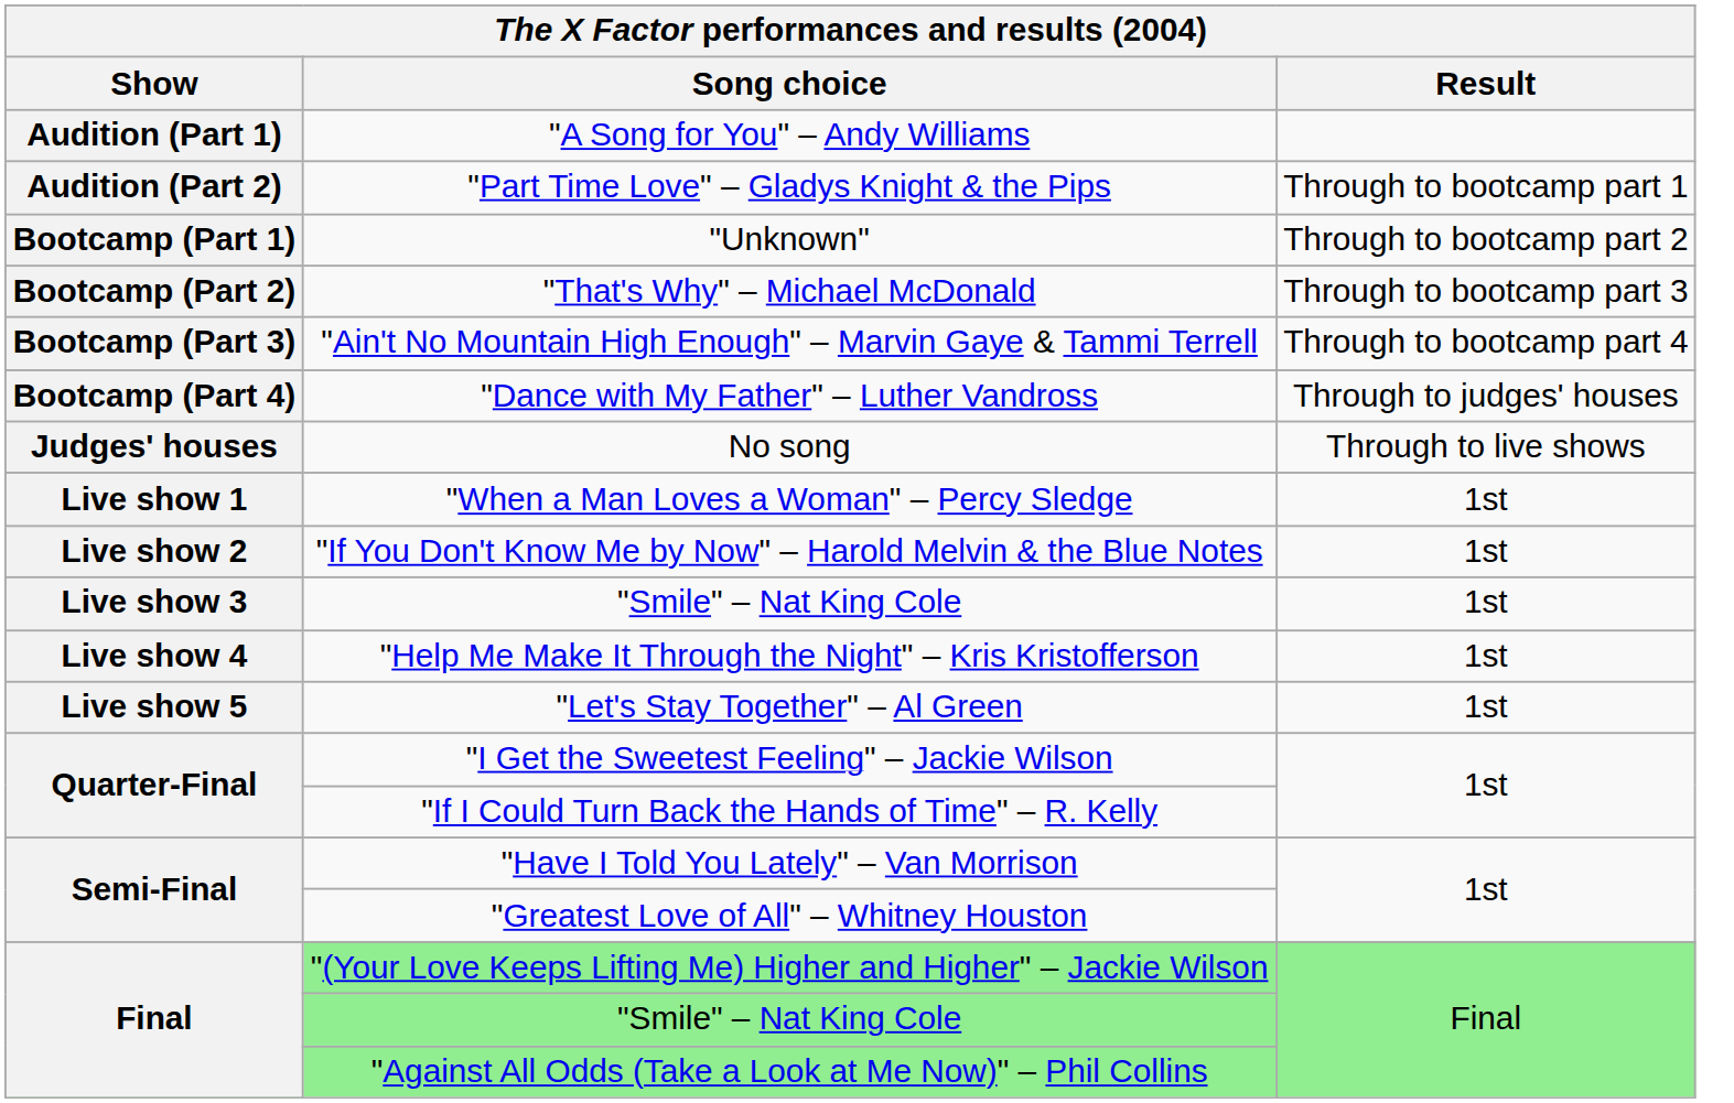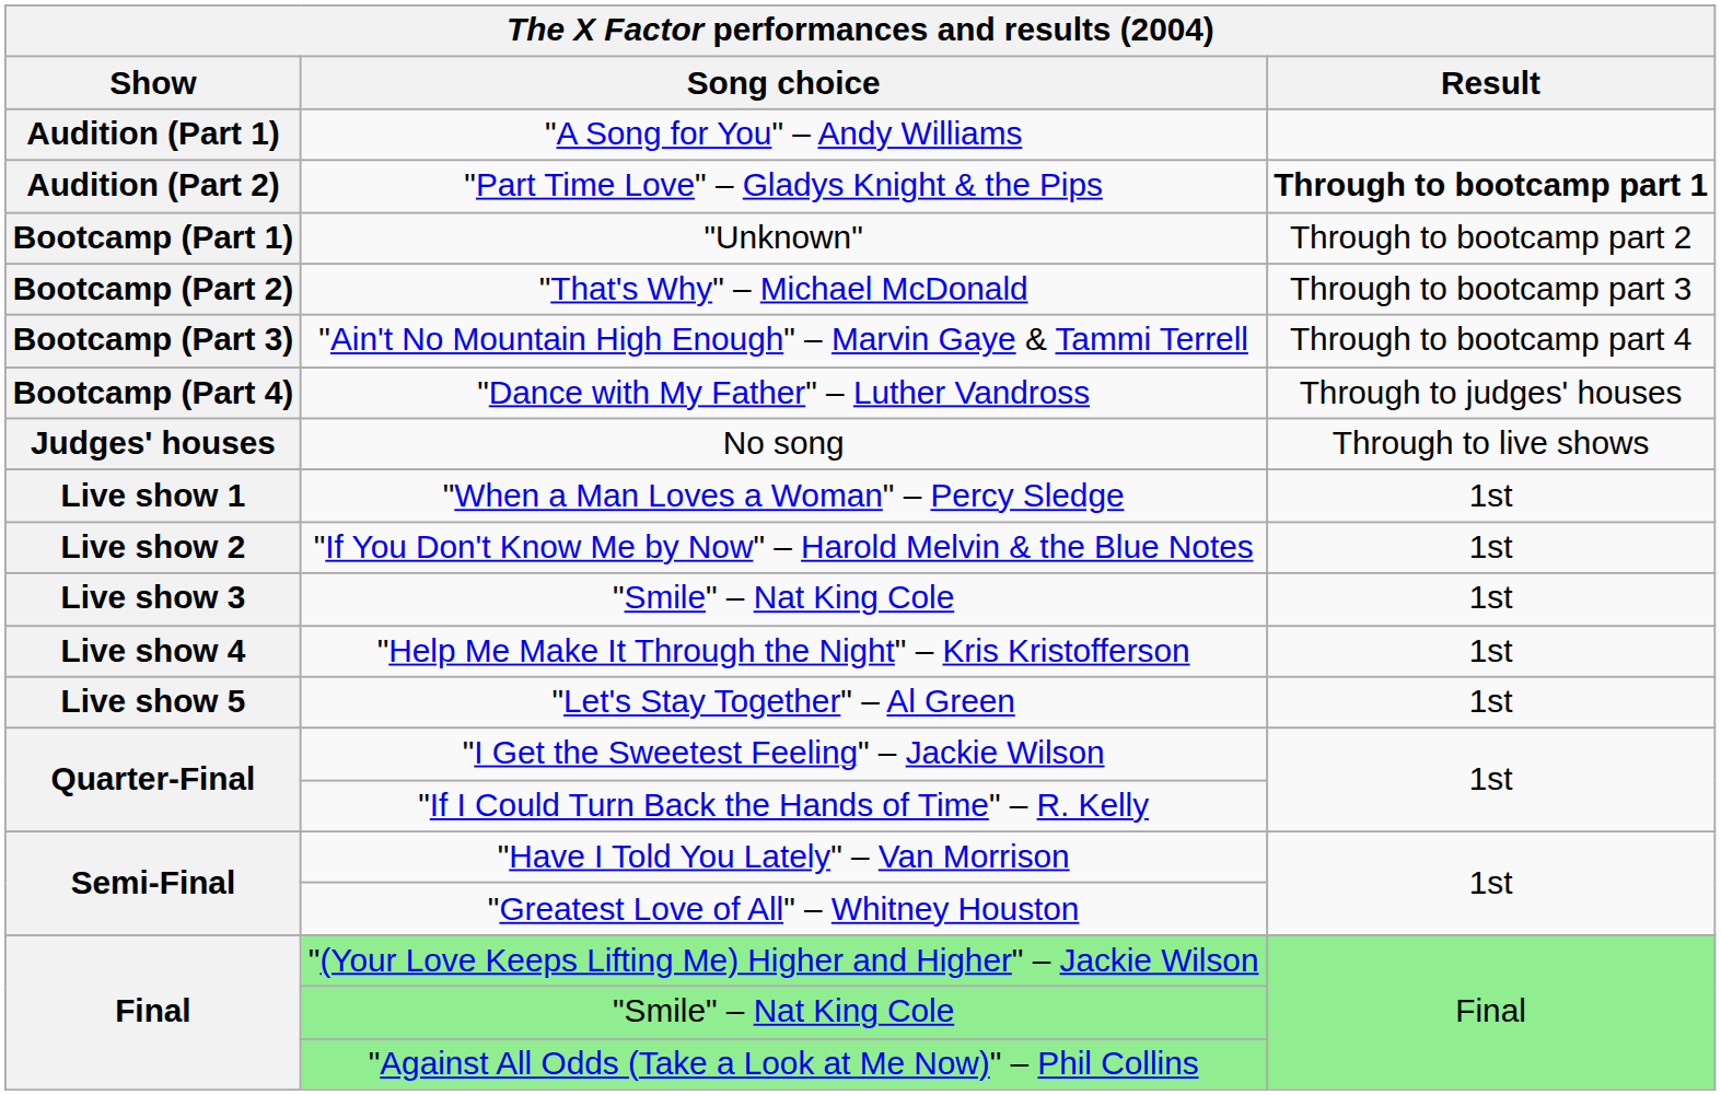"Part Time Love" – Gladys Knight & the Pips | Result: normal -> bold
